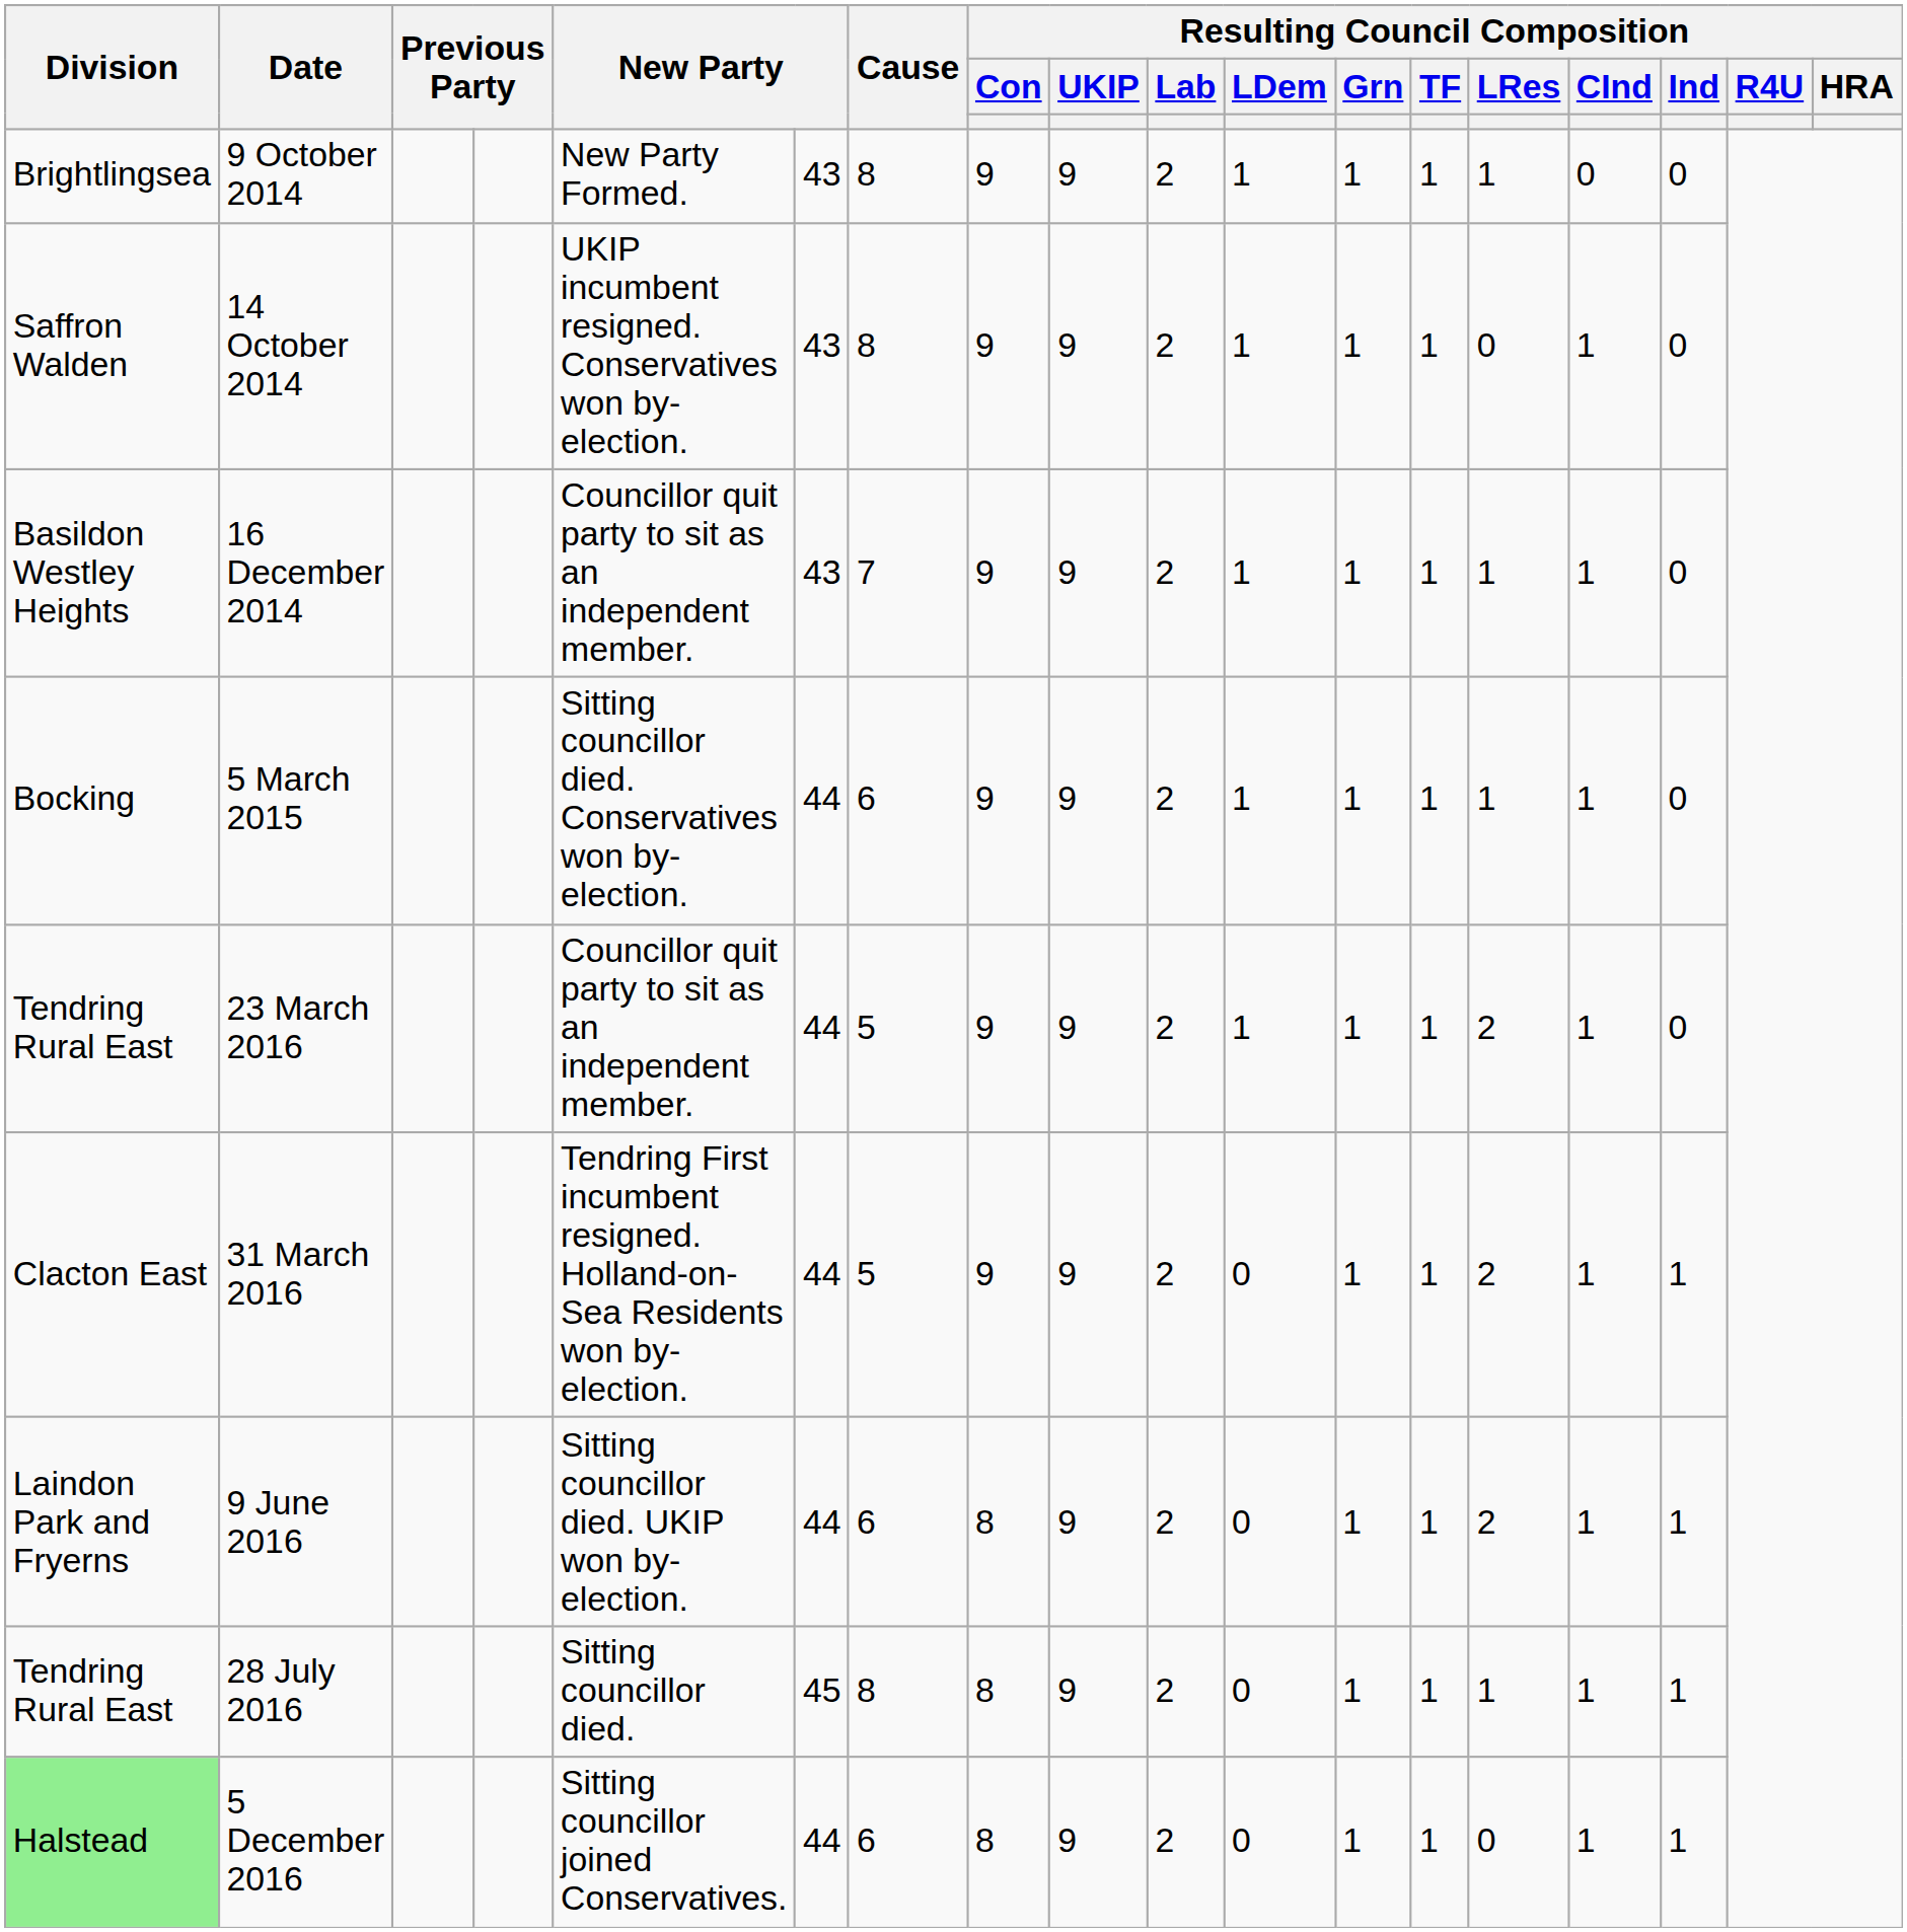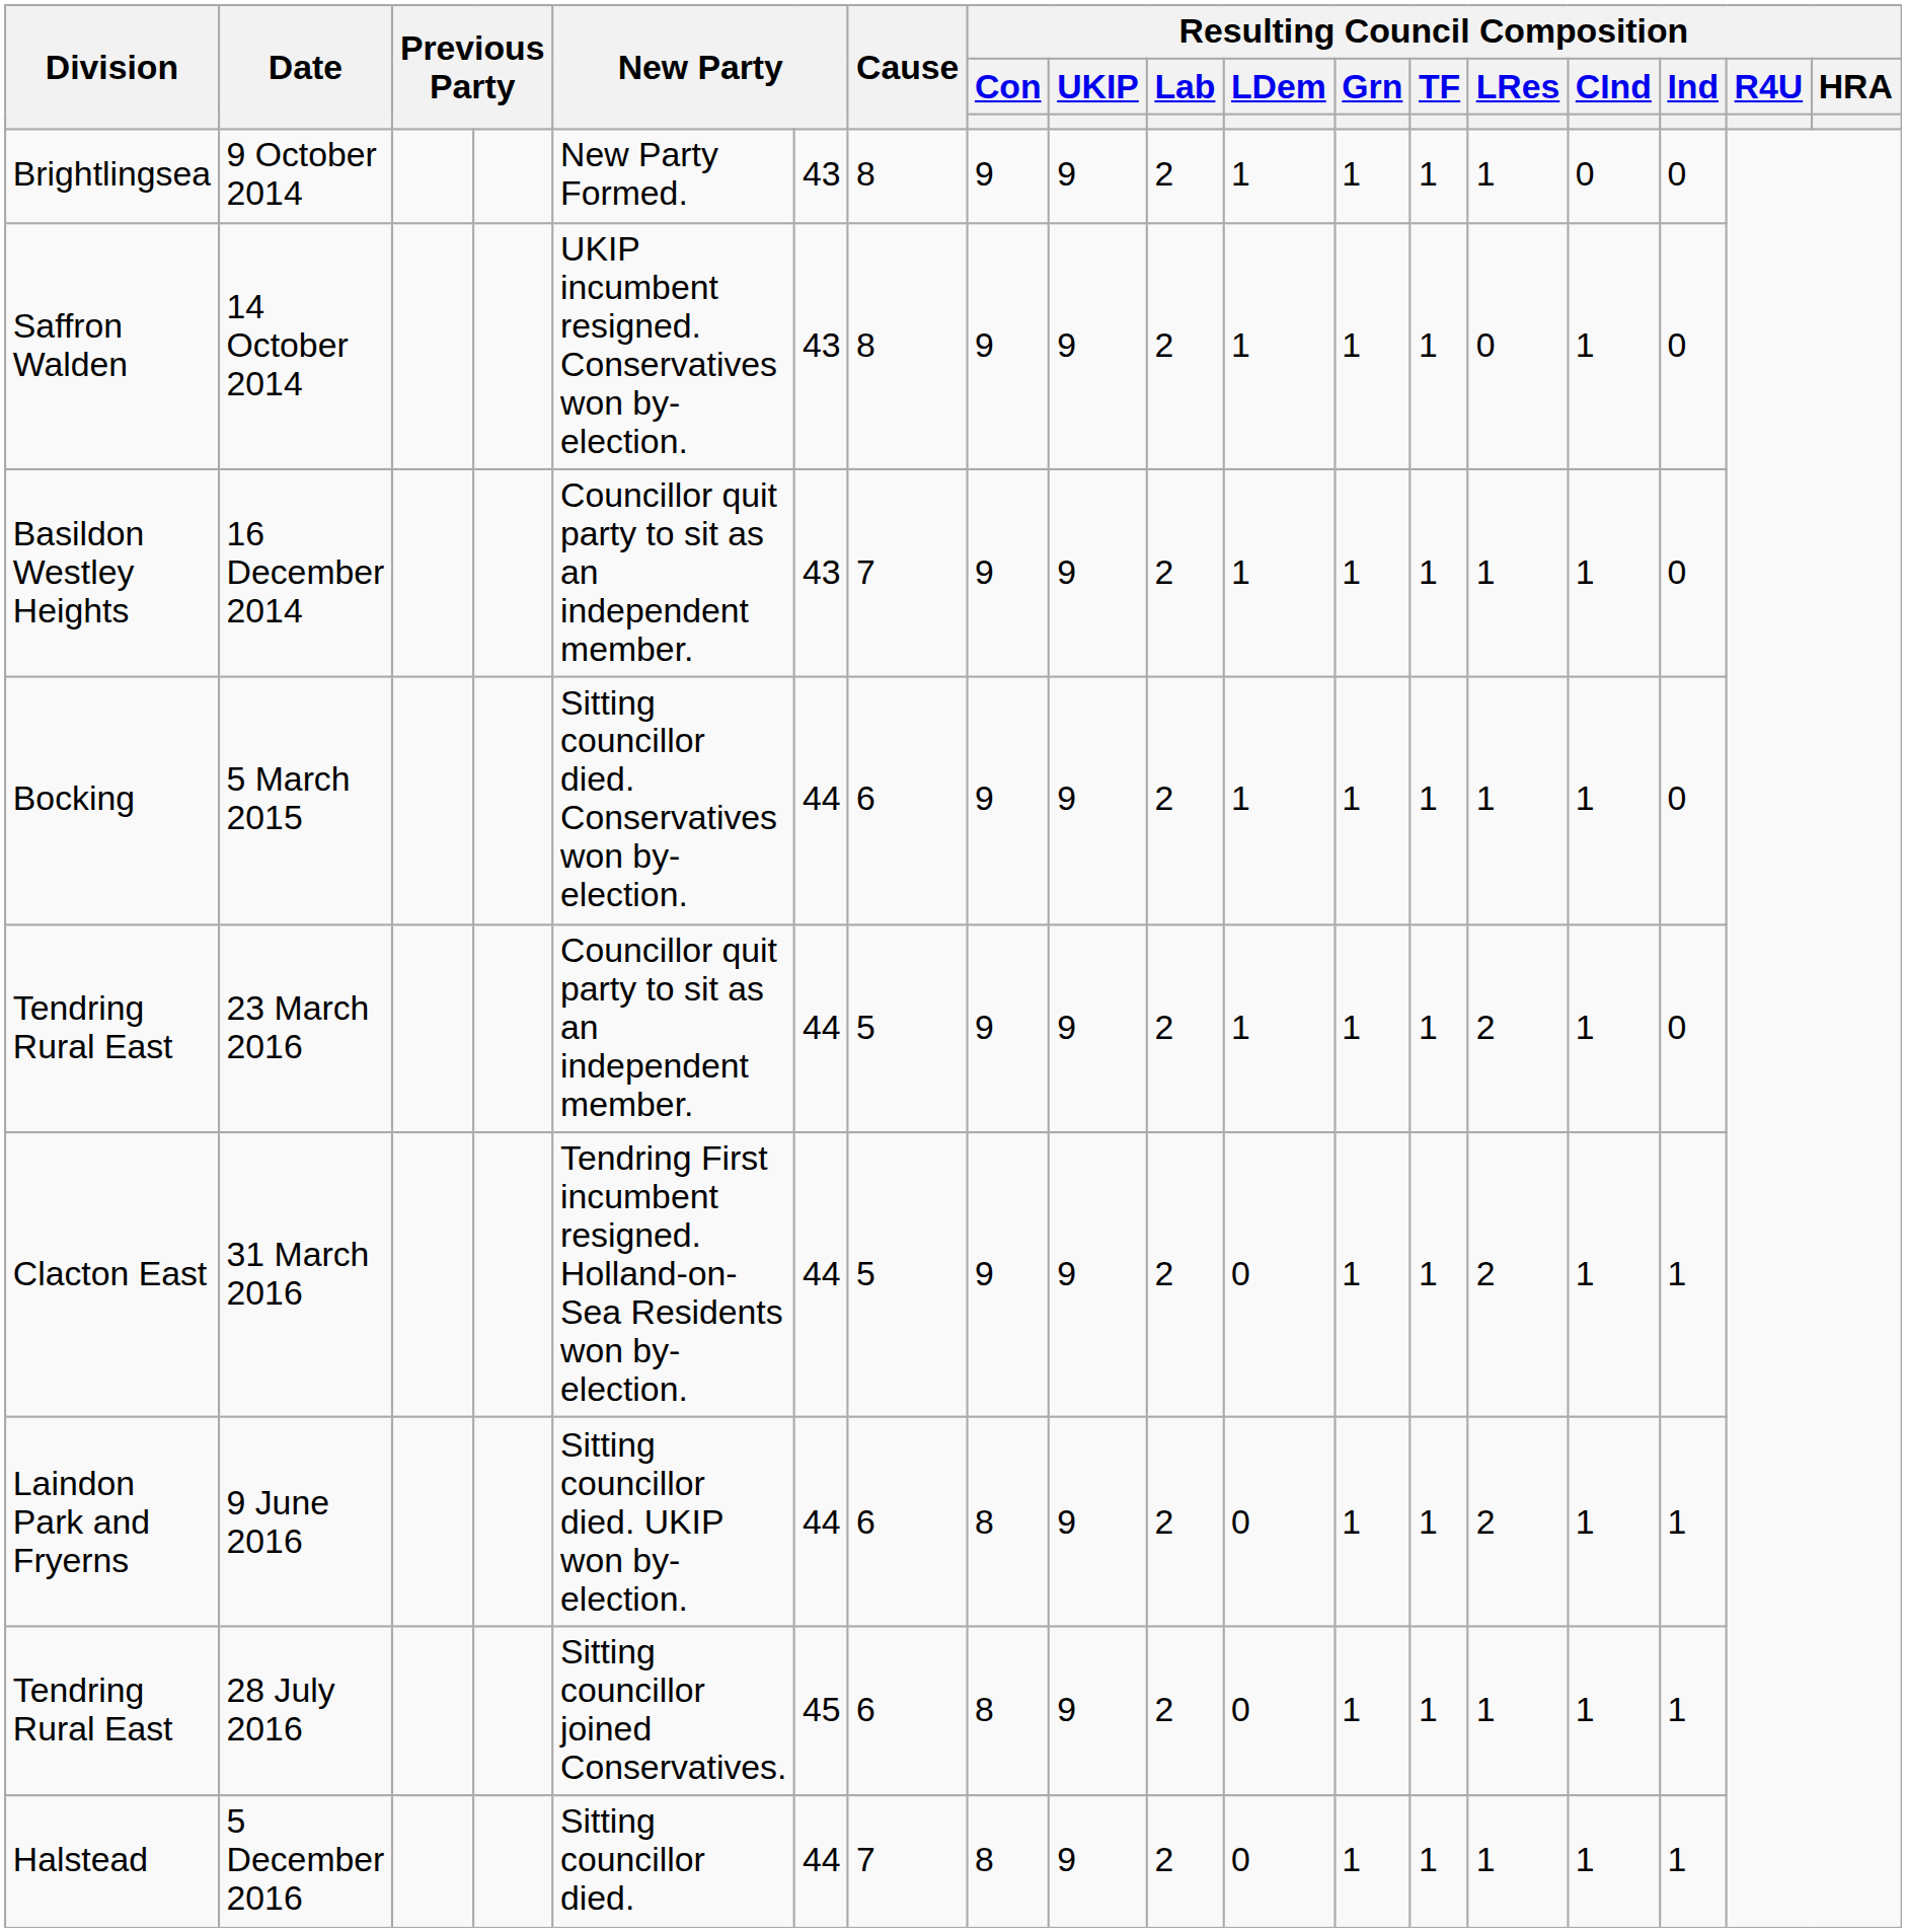28 July 2016 | column 5: Sitting councillor died. -> Sitting councillor joined Conservatives.
28 July 2016 | Cause: 8 -> 6
5 December 2016 | Division: lightgreen background -> no background
5 December 2016 | column 5: Sitting councillor joined Conservatives. -> Sitting councillor died.
5 December 2016 | Cause: 6 -> 7
5 December 2016 | Resulting Council Composition / LRes: 0 -> 1
